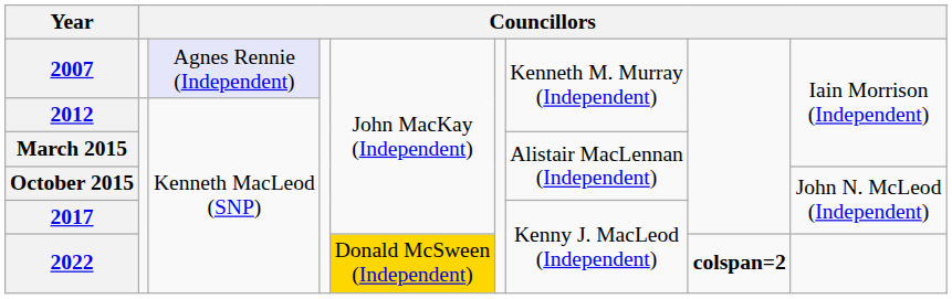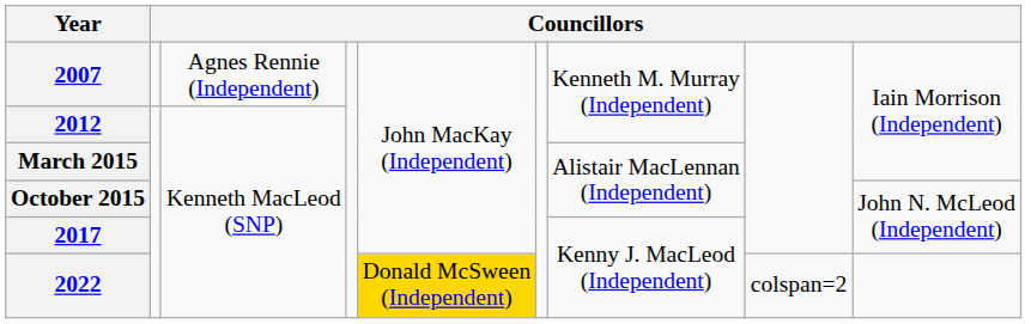2007 | column 3: lavender background -> no background
2022 | column 8: bold -> normal
